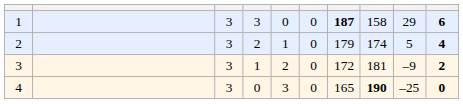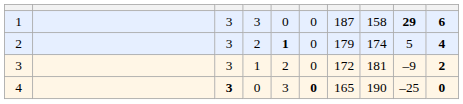row 2 | column 7: bold -> normal
row 2 | column 9: normal -> bold
row 3 | column 5: normal -> bold
row 5 | column 3: normal -> bold
row 5 | column 6: normal -> bold
row 5 | column 8: bold -> normal
